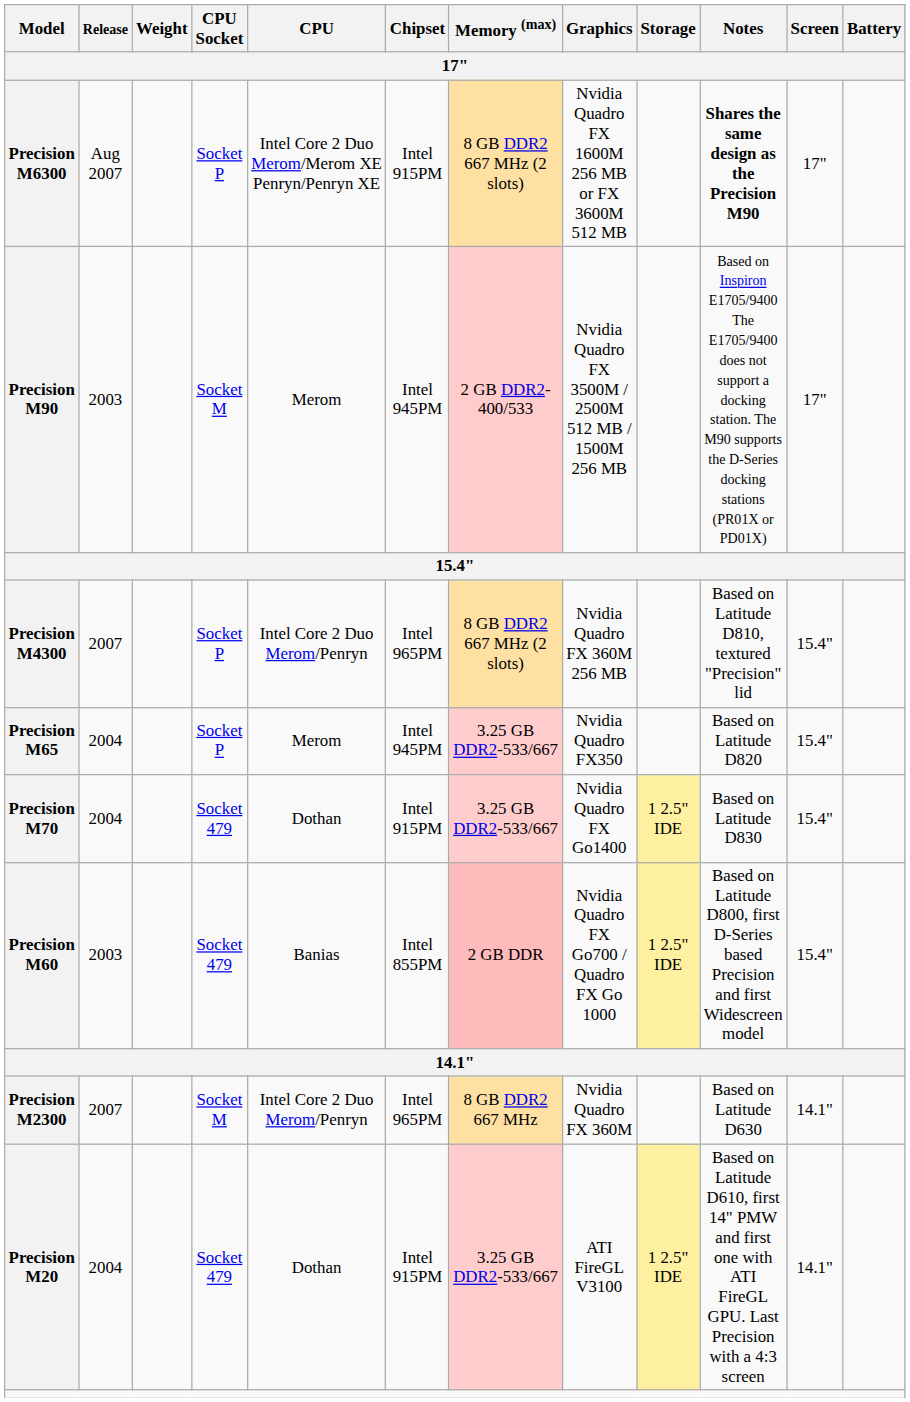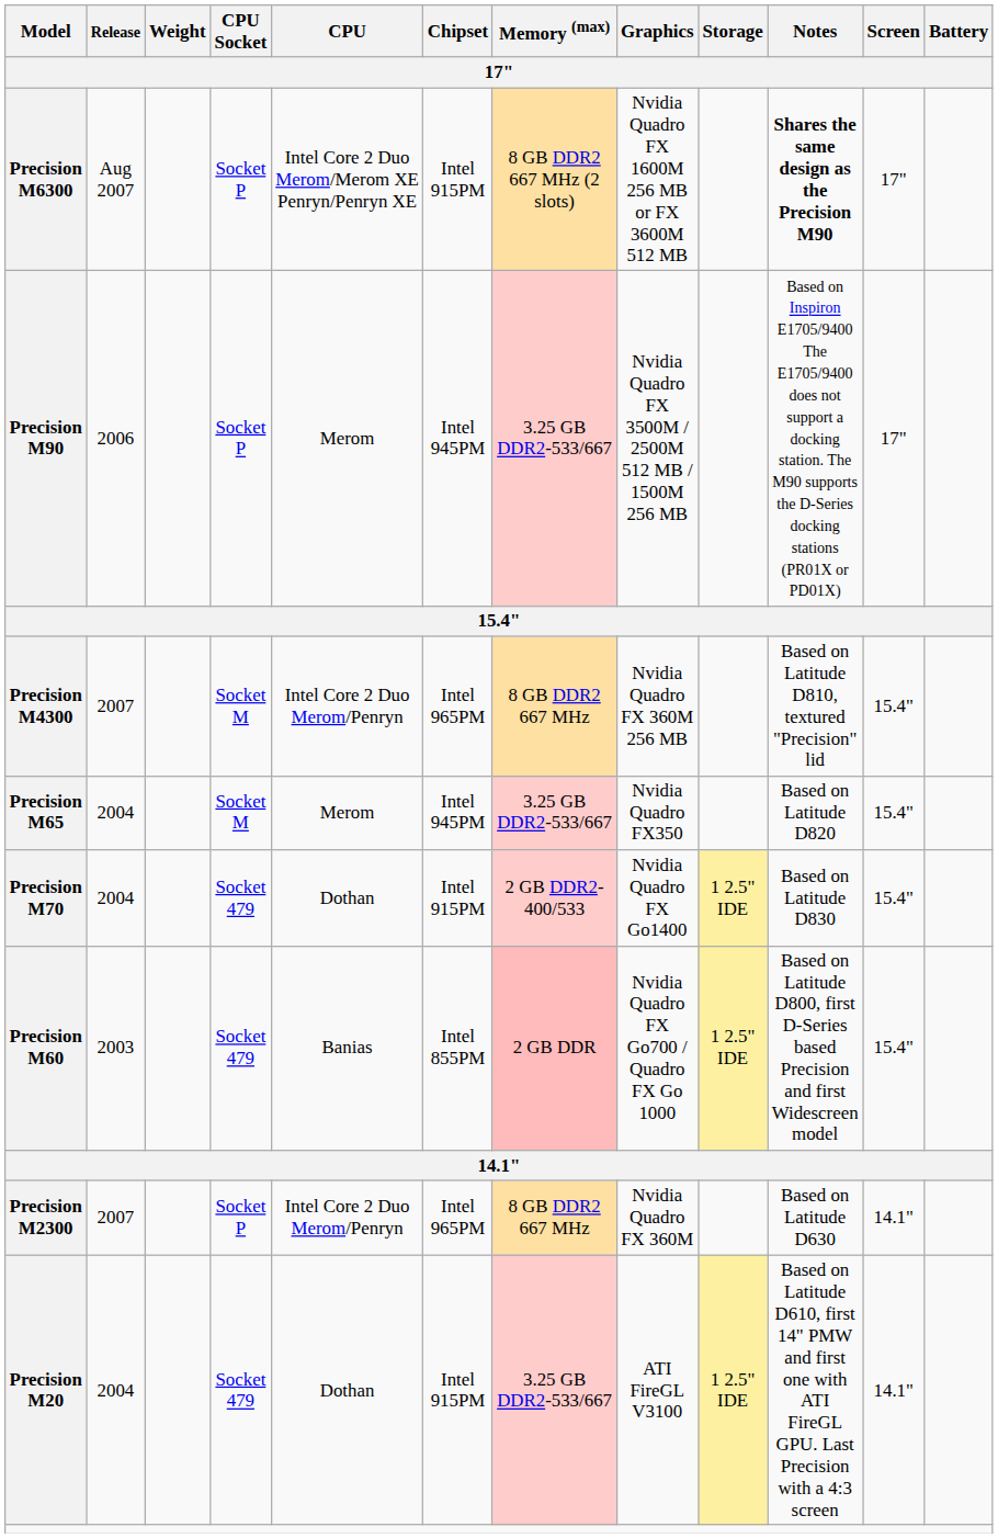Precision M90 | Release: 2003 -> 2006
Precision M90 | CPU Socket: Socket M -> Socket P
Precision M90 | Memory (max): 2 GB DDR2-400/533 -> 3.25 GB DDR2-533/667
Precision M4300 | CPU Socket: Socket P -> Socket M
Precision M4300 | Memory (max): 8 GB DDR2 667 MHz (2 slots) -> 8 GB DDR2 667 MHz
Precision M65 | CPU Socket: Socket P -> Socket M
Precision M70 | Memory (max): 3.25 GB DDR2-533/667 -> 2 GB DDR2-400/533
Precision M2300 | CPU Socket: Socket M -> Socket P
